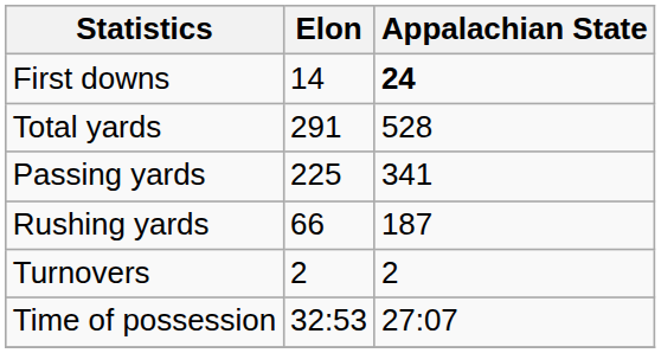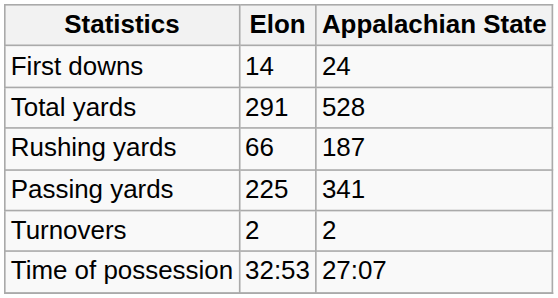First downs | Appalachian State: bold -> normal
rows swapped: Rushing yards <-> Passing yards
